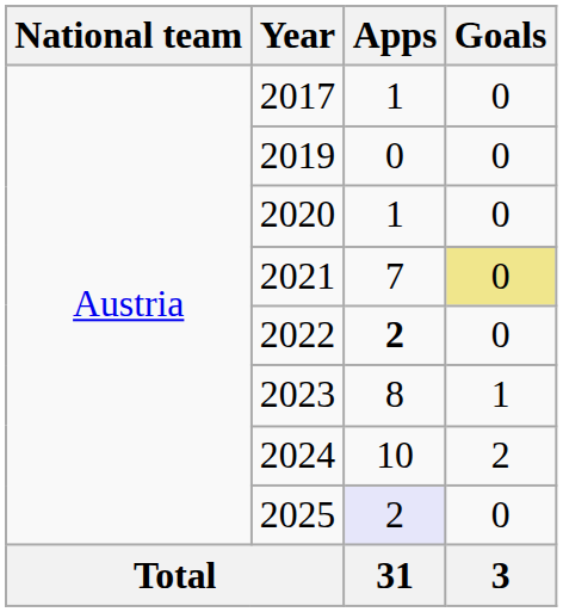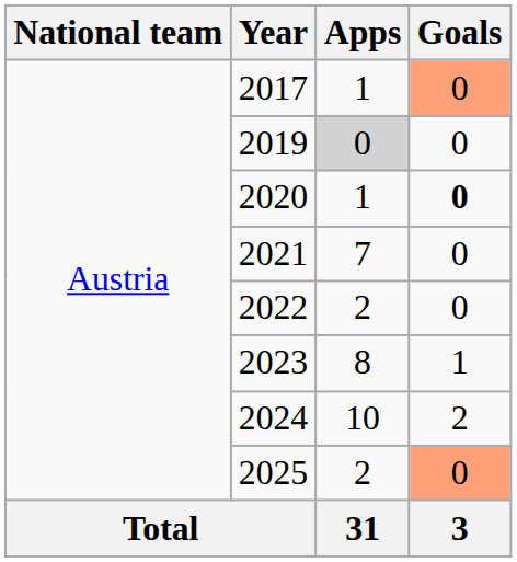2017 | Goals: no background -> lightsalmon background
2019 | Apps: no background -> lightgrey background
2020 | Goals: normal -> bold
2021 | Goals: khaki background -> no background
2022 | Apps: bold -> normal
2025 | Apps: lavender background -> no background
2025 | Goals: no background -> lightsalmon background
